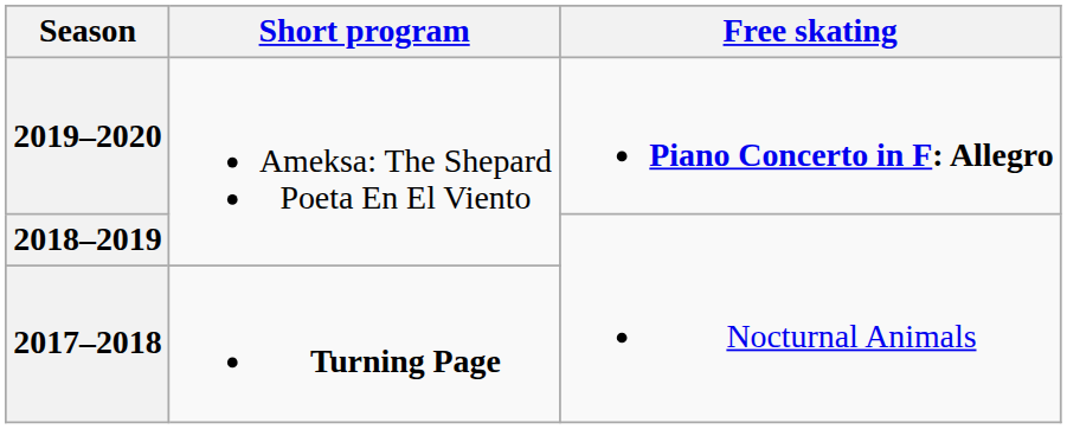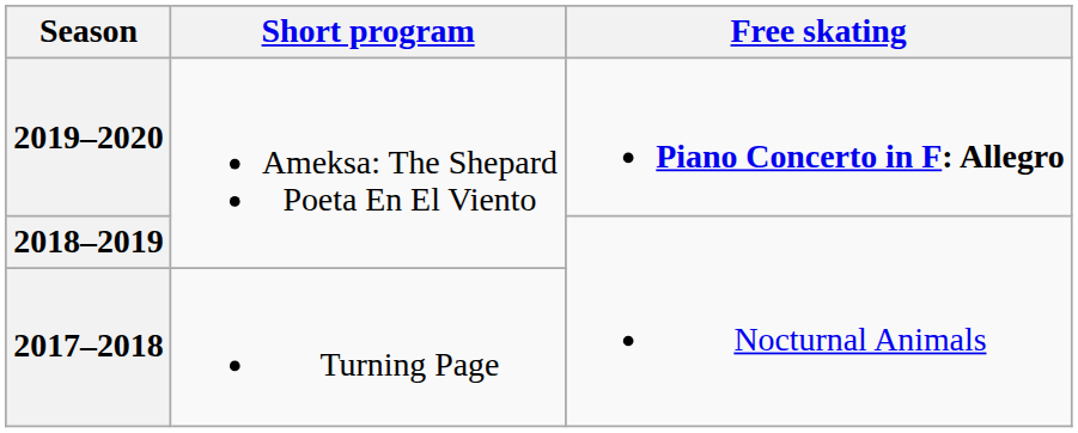2017–2018 | Short program: bold -> normal
